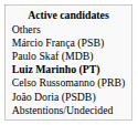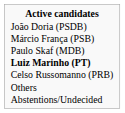row 2 | column 1: Others -> João Doria (PSDB)
row 7 | column 1: João Doria (PSDB) -> Others
